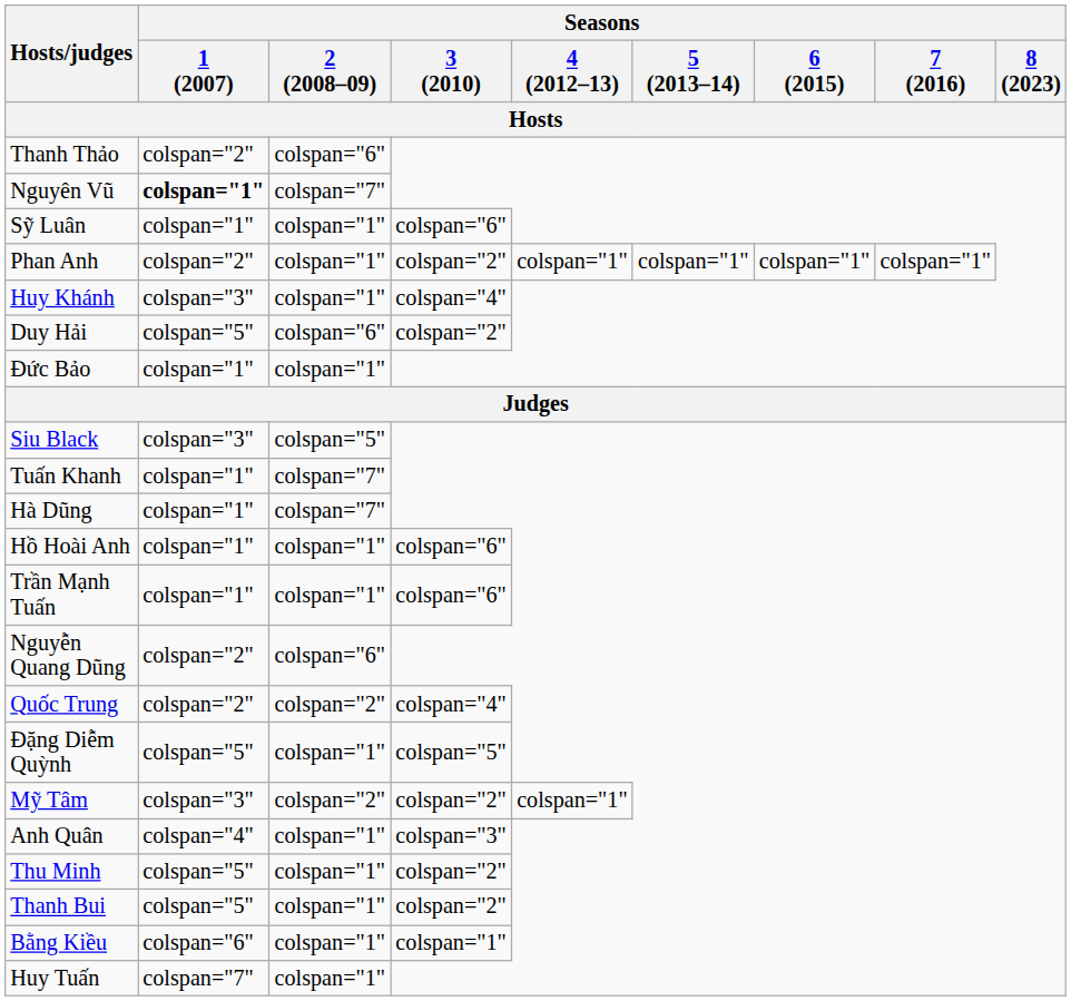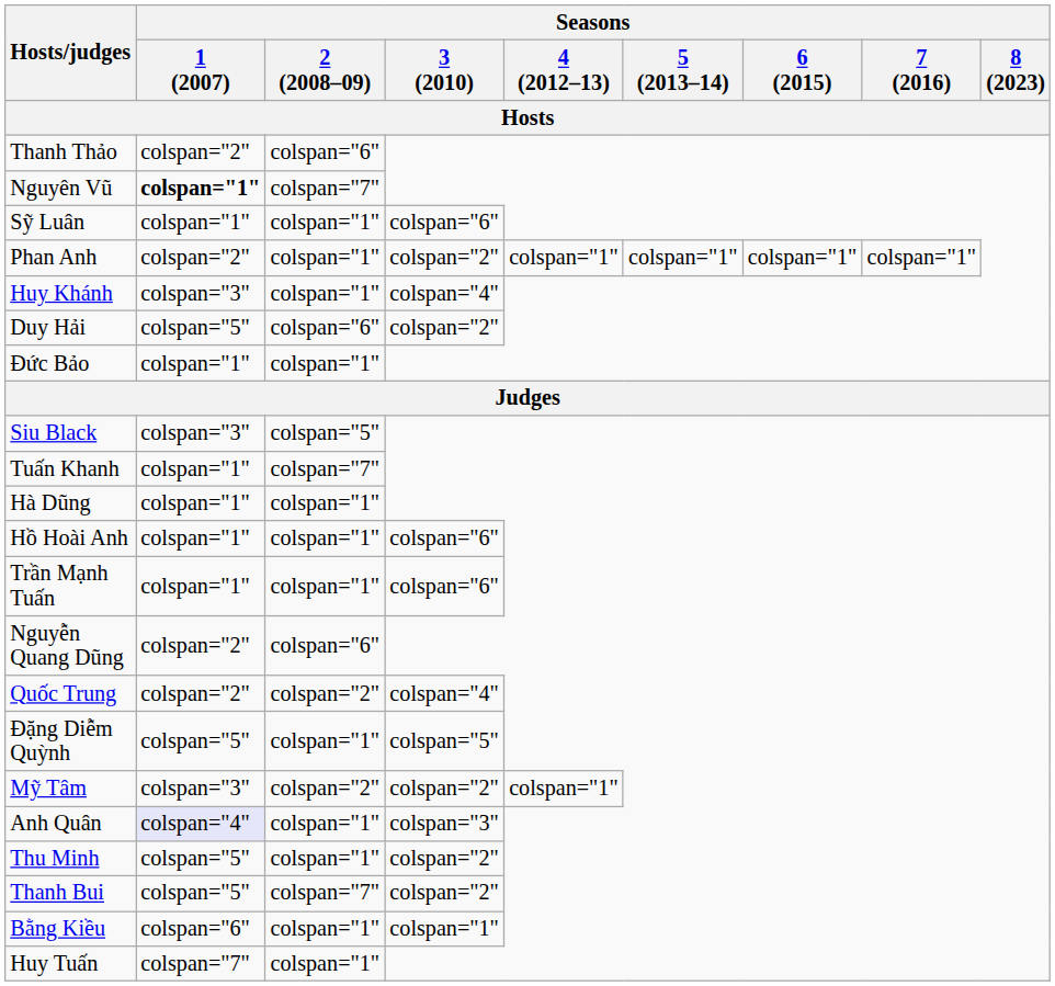Hà Dũng | Seasons / 2 (2008–09): colspan="7" -> colspan="1"
Anh Quân | Seasons / 1 (2007): no background -> lavender background
Thanh Bui | Seasons / 2 (2008–09): colspan="1" -> colspan="7"
